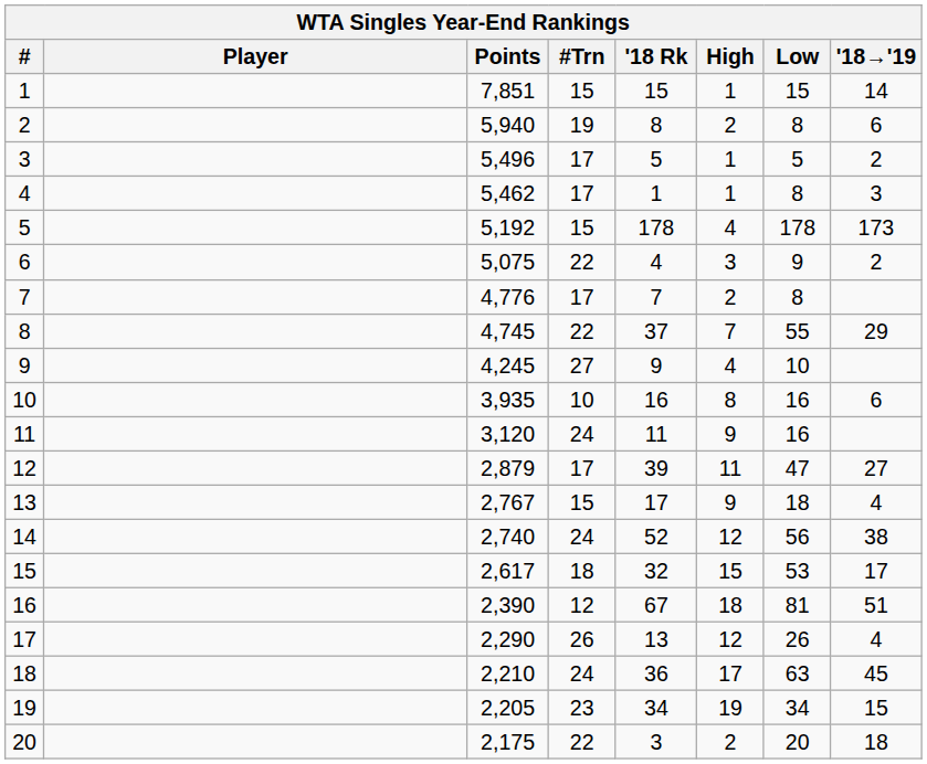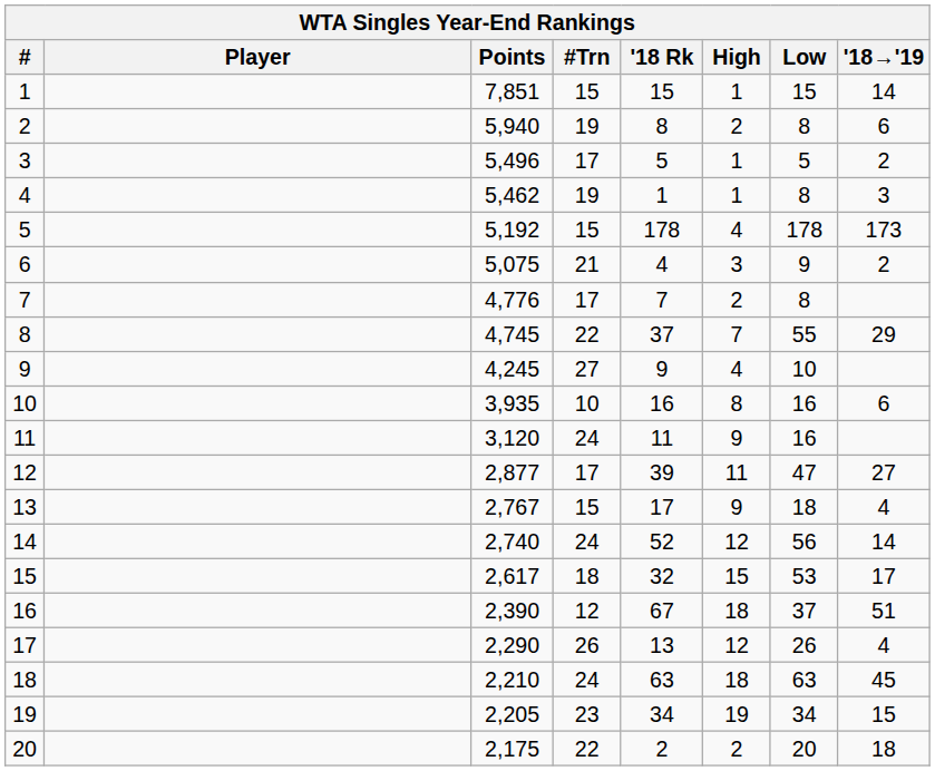row 6 | #Trn: 17 -> 19
row 8 | #Trn: 22 -> 21
row 14 | Points: 2,879 -> 2,877
row 16 | '18→'19: 38 -> 14
row 18 | Low: 81 -> 37
row 20 | '18 Rk: 36 -> 63
row 20 | High: 17 -> 18
row 22 | '18 Rk: 3 -> 2
